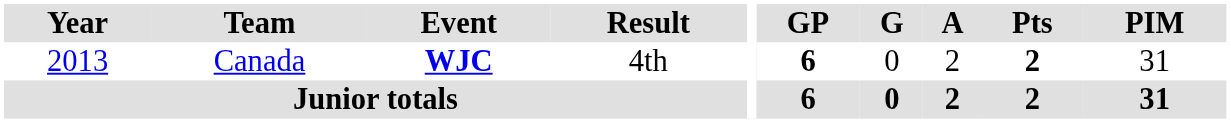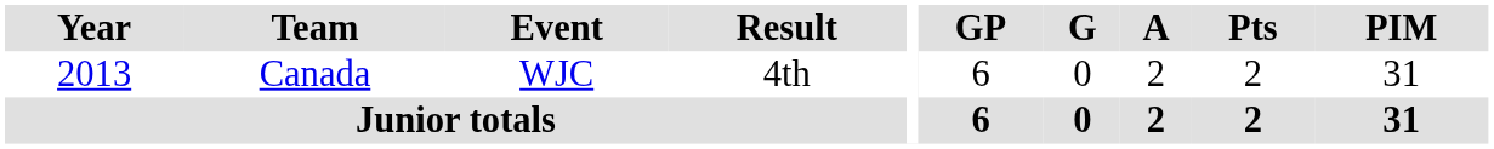Canada | Event: bold -> normal
Canada | GP: bold -> normal
Canada | Pts: bold -> normal
